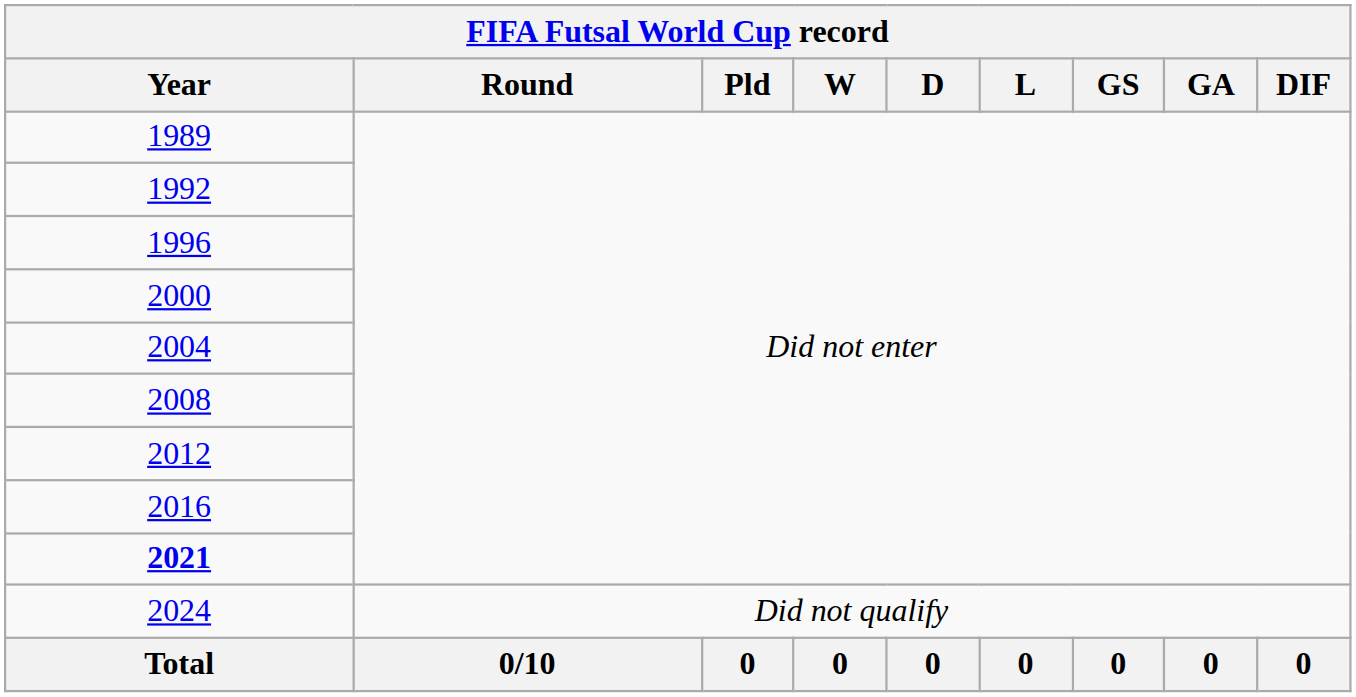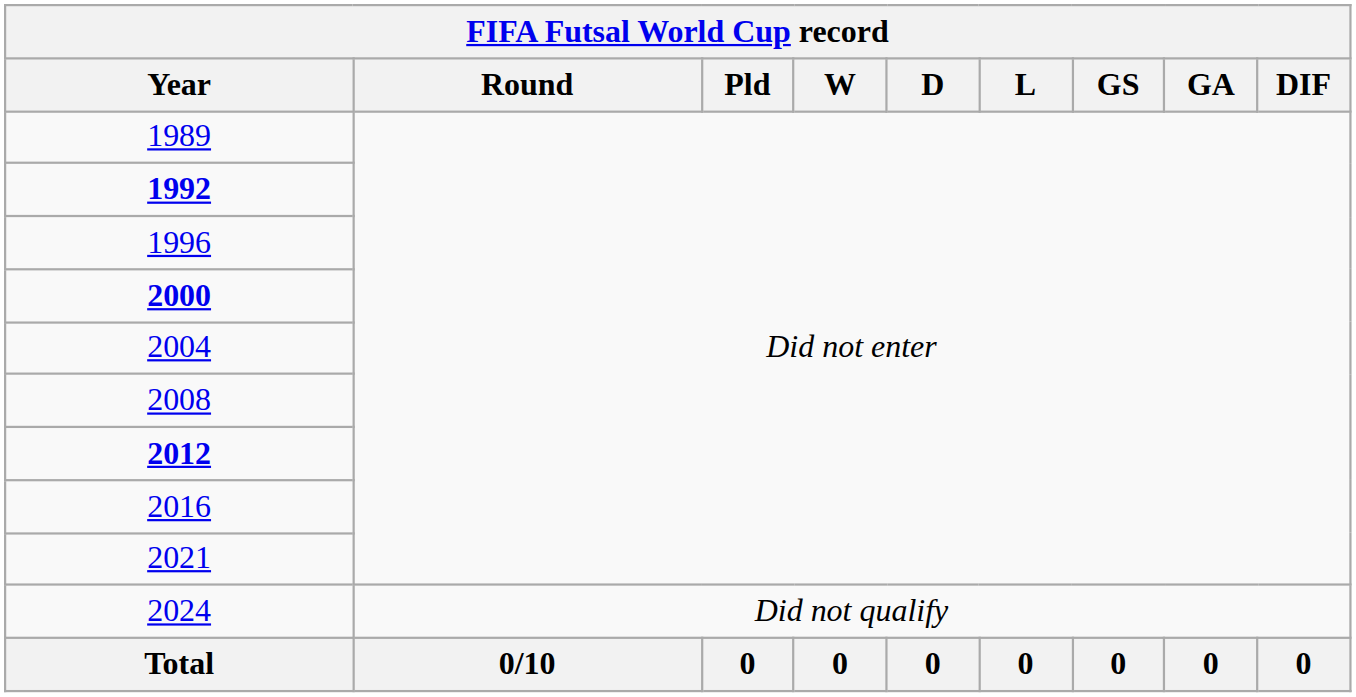1992 | Year: normal -> bold
2000 | Year: normal -> bold
2012 | Year: normal -> bold
2021 | Year: bold -> normal
